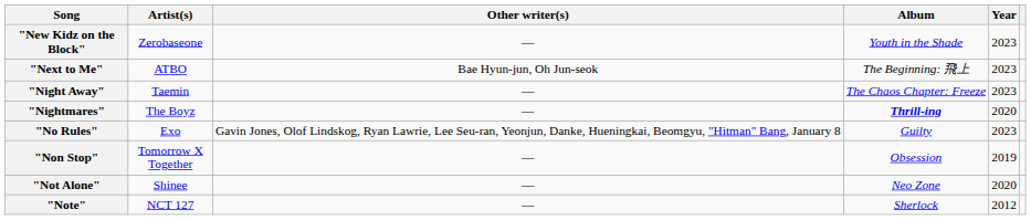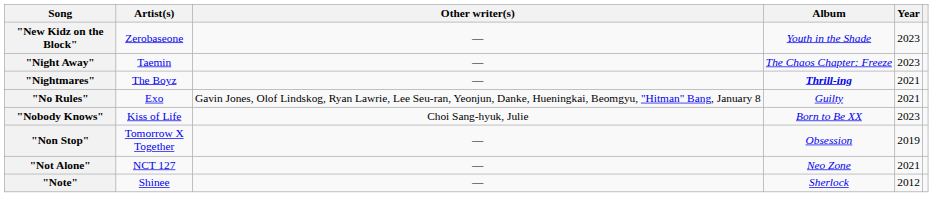- row: "Next to Me" | ATBO | Bae Hyun-jun, Oh Jun-seok | The Beginning: 飛上 | 2023
"Nightmares" | Year: 2020 -> 2021
"No Rules" | Year: 2023 -> 2021
+ row: "Nobody Knows" | Kiss of Life | Choi Sang-hyuk, Julie | Born to Be XX | 2023
"Not Alone" | Artist(s): Shinee -> NCT 127
"Not Alone" | Year: 2020 -> 2021
"Note" | Artist(s): NCT 127 -> Shinee
